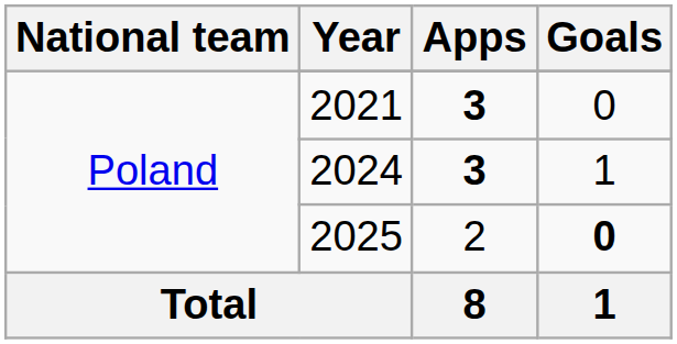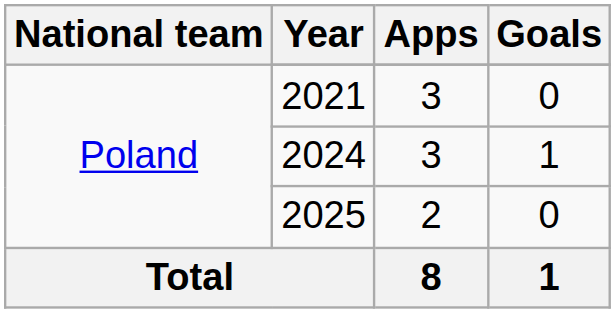2021 | Apps: bold -> normal
2024 | Apps: bold -> normal
2025 | Goals: bold -> normal
